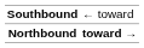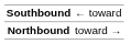Northbound | column 2: bold -> normal
